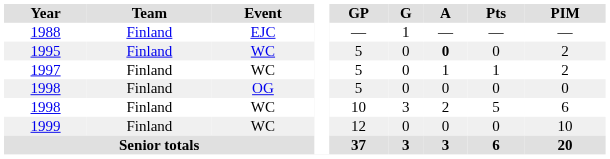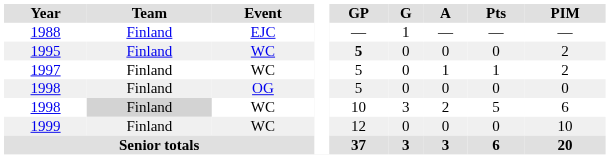1995 | GP: normal -> bold
1995 | A: bold -> normal
1998 / WC | Team: no background -> lightgrey background
